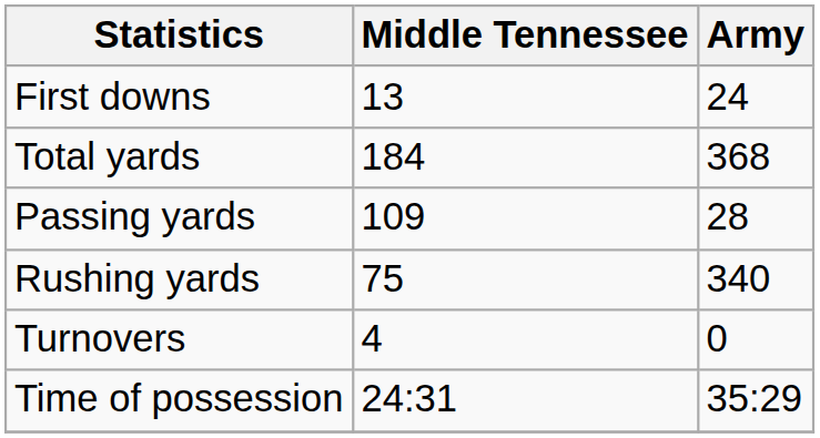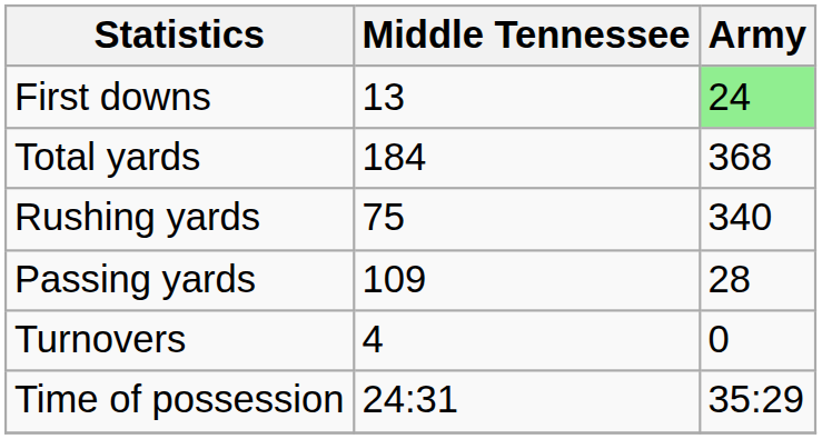First downs | Army: no background -> lightgreen background
rows swapped: Rushing yards <-> Passing yards
